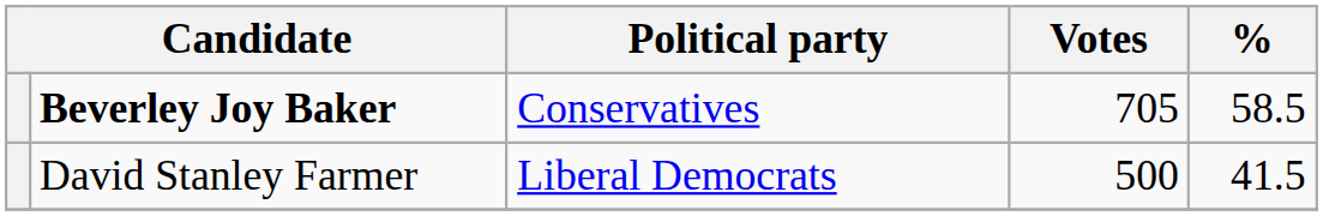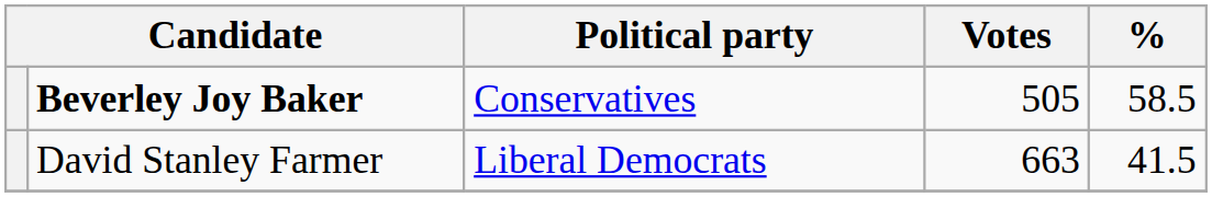Beverley Joy Baker | Votes: 705 -> 505
David Stanley Farmer | Votes: 500 -> 663
